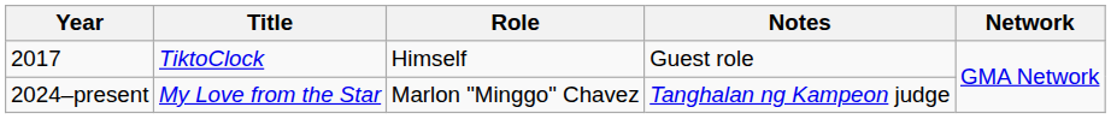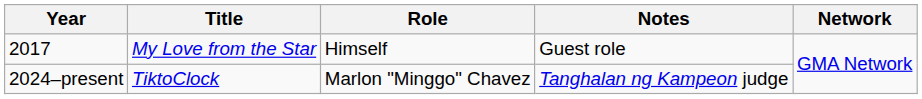2017 | Title: TiktoClock -> My Love from the Star
2024–present | Title: My Love from the Star -> TiktoClock
